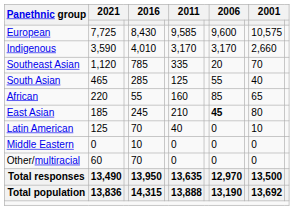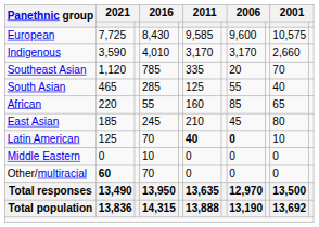East Asian | column 8: bold -> normal
Latin American | column 6: normal -> bold
Latin American | column 8: normal -> bold
Other/multiracial | column 2: normal -> bold
